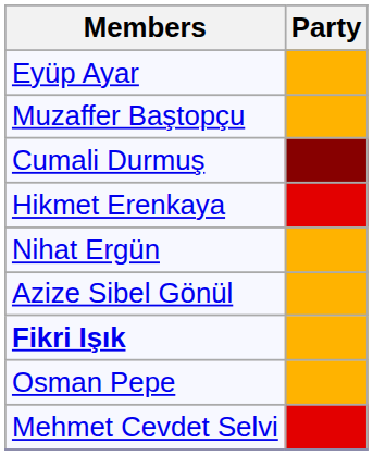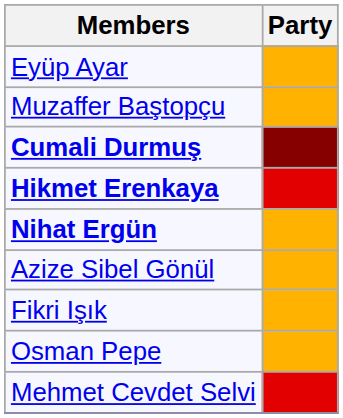Cumali Durmuş | Members: normal -> bold
Hikmet Erenkaya | Members: normal -> bold
Nihat Ergün | Members: normal -> bold
Fikri Işık | Members: bold -> normal
